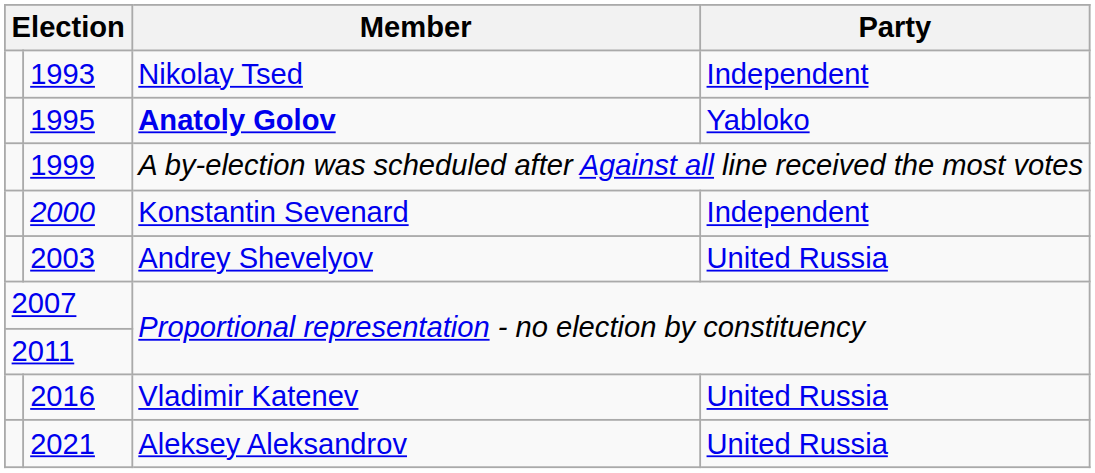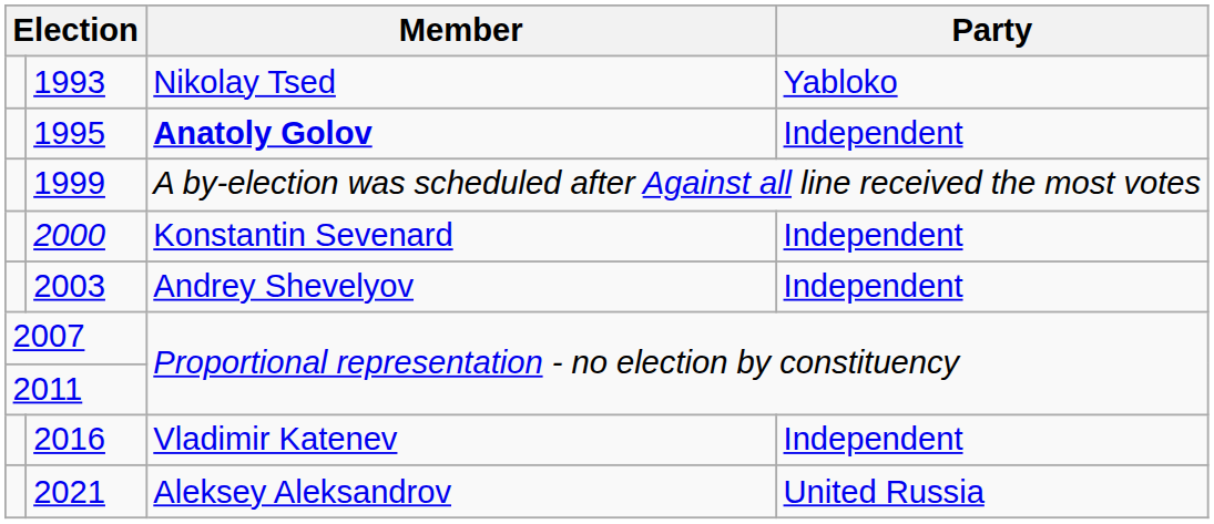1993 | Party: Independent -> Yabloko
1995 | Party: Yabloko -> Independent
2003 | Party: United Russia -> Independent
2016 | Party: United Russia -> Independent
